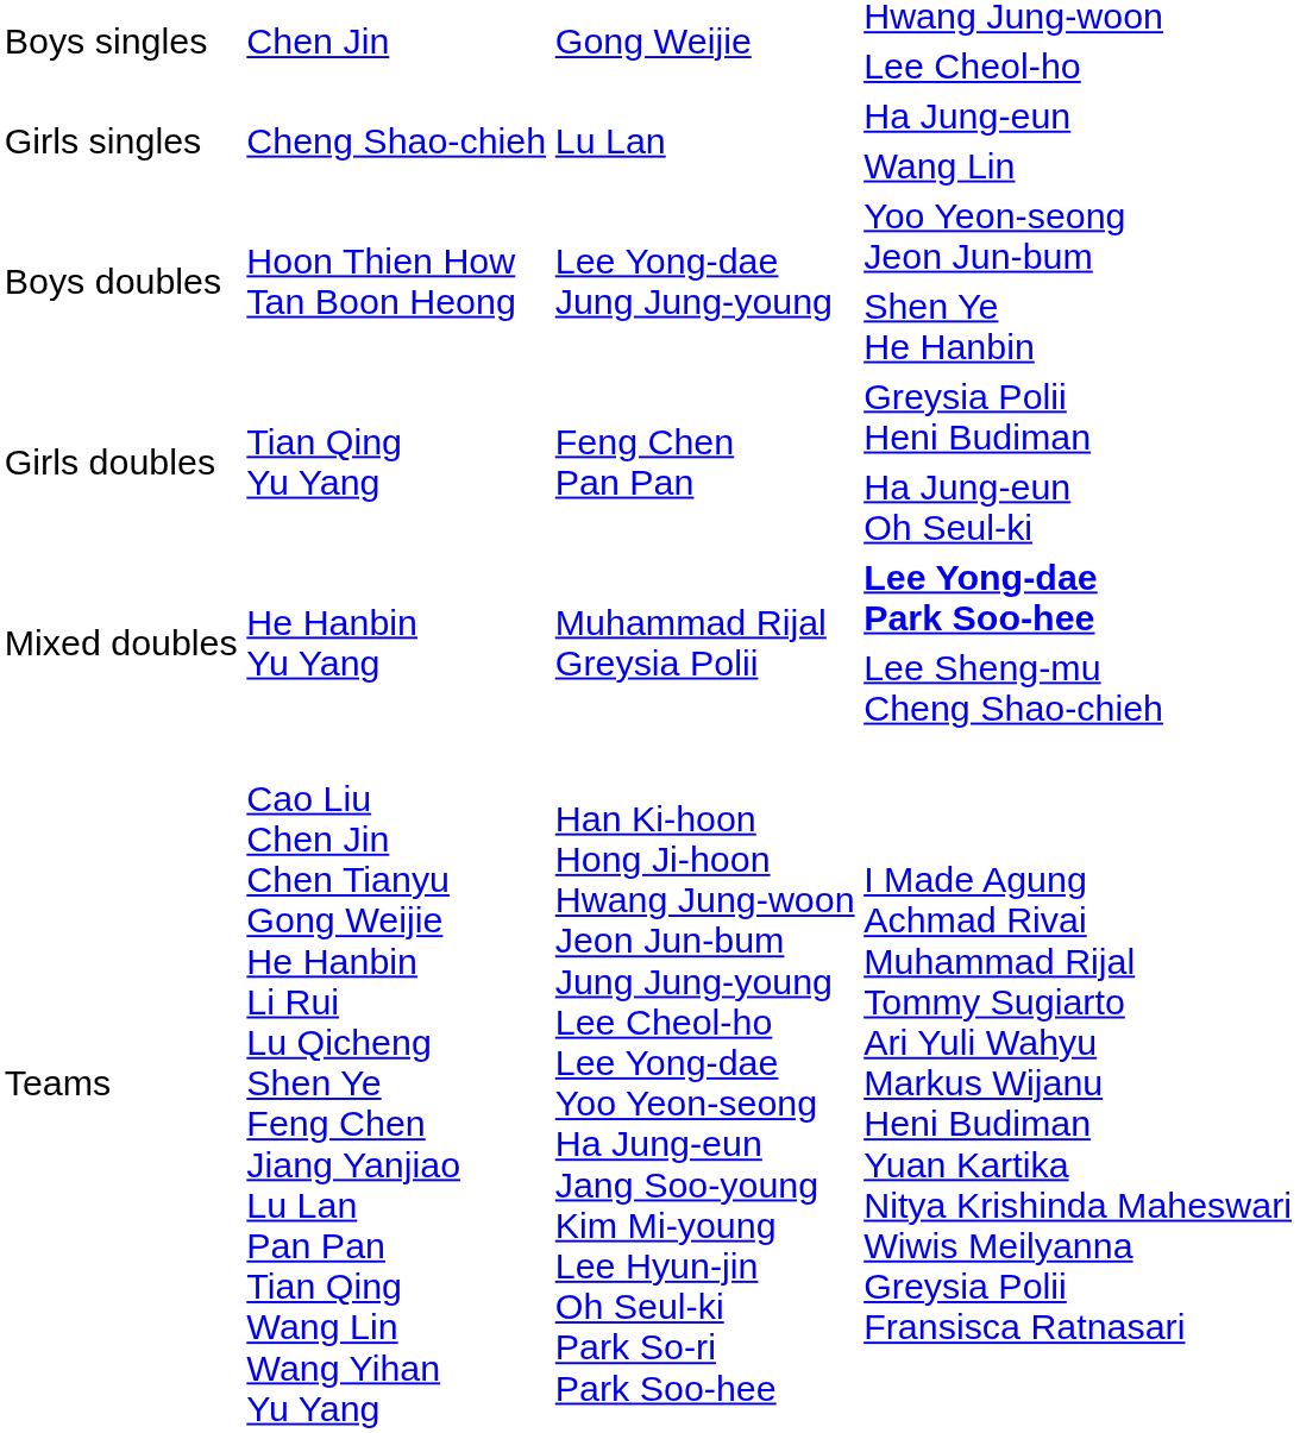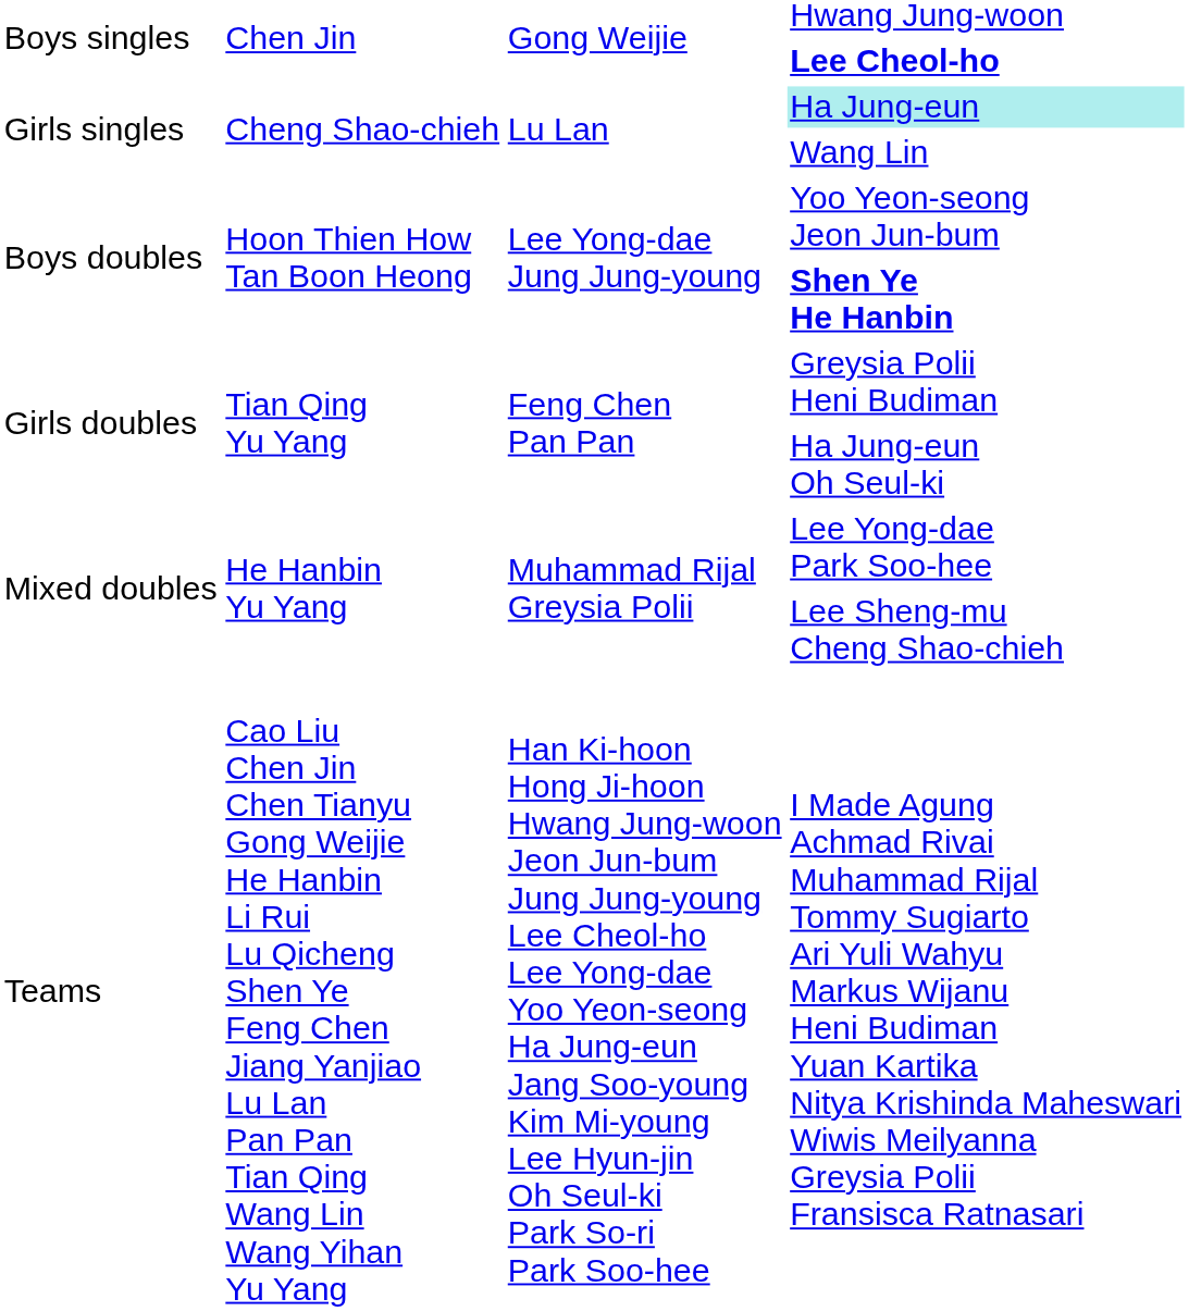Lee Cheol-ho | column 4: normal -> bold
Ha Jung-eun | column 4: no background -> paleturquoise background
Shen Ye He Hanbin | column 4: normal -> bold
Lee Yong-dae Park Soo-hee | column 4: bold -> normal
